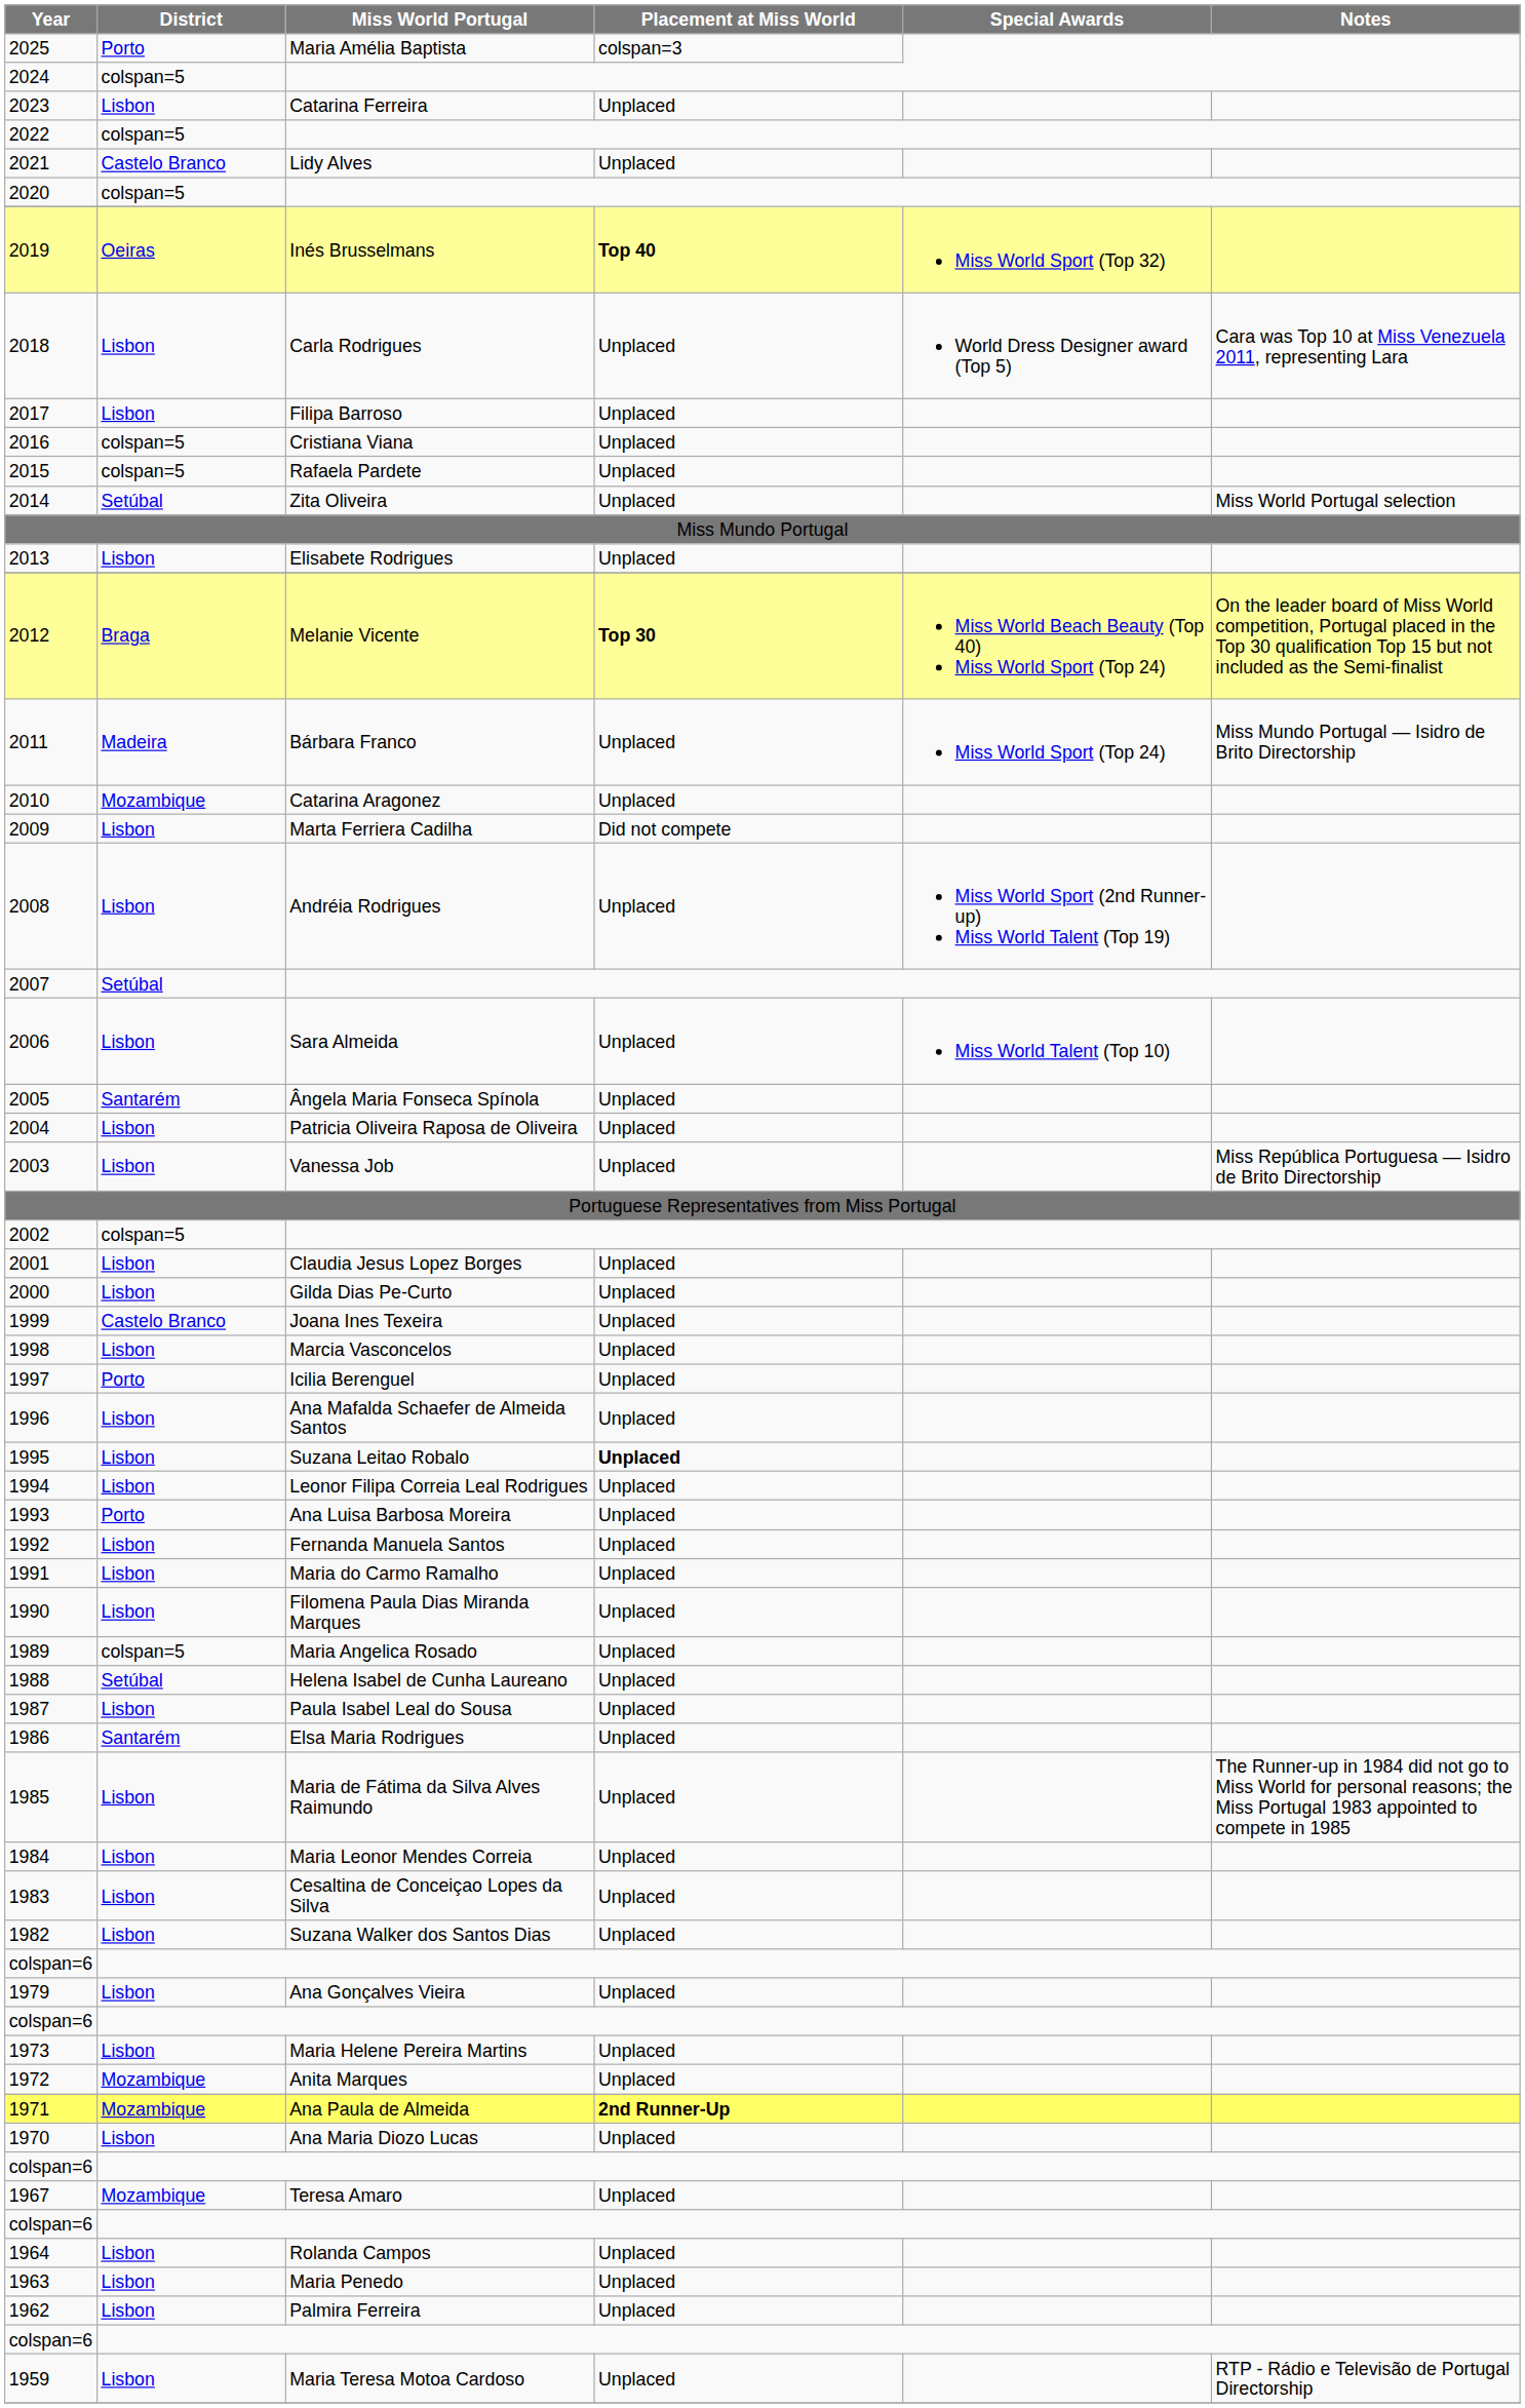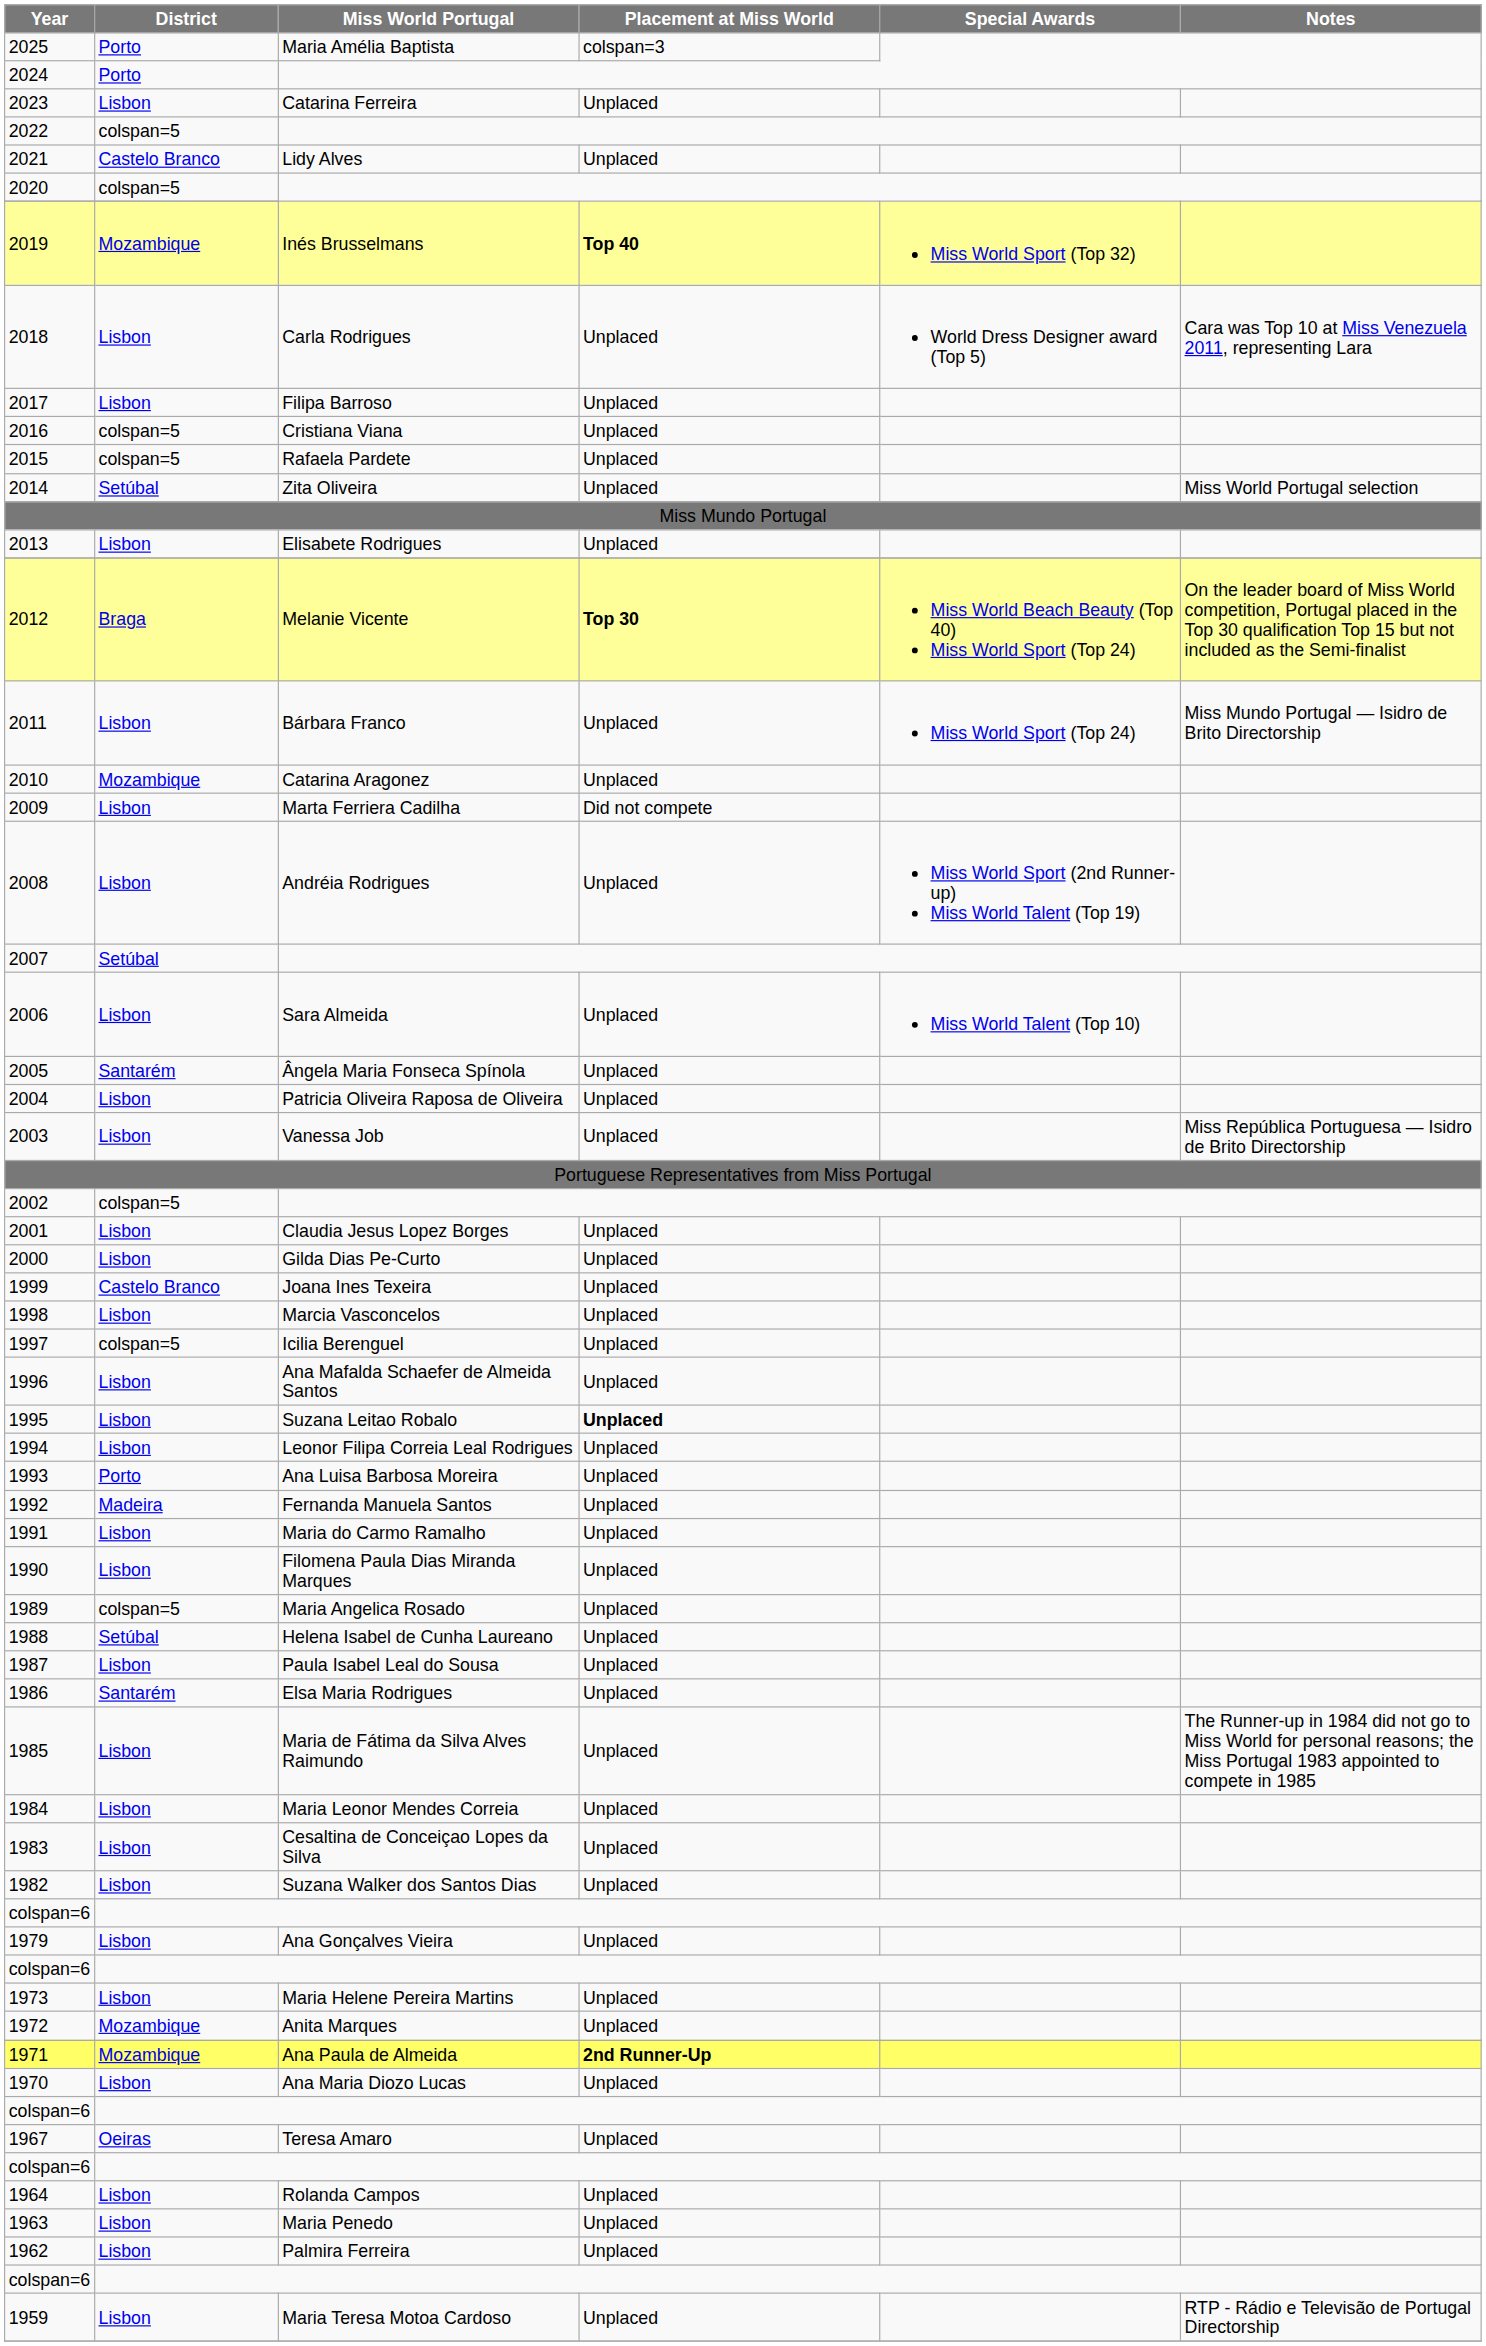2024 | District: colspan=5 -> Porto
2019 | District: Oeiras -> Mozambique
2011 | District: Madeira -> Lisbon
1997 | District: Porto -> colspan=5
1992 | District: Lisbon -> Madeira
1967 | District: Mozambique -> Oeiras
